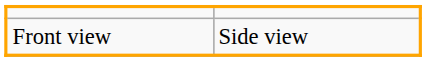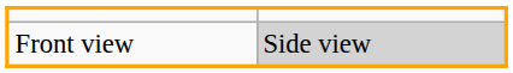Front view | column 2: no background -> lightgrey background
